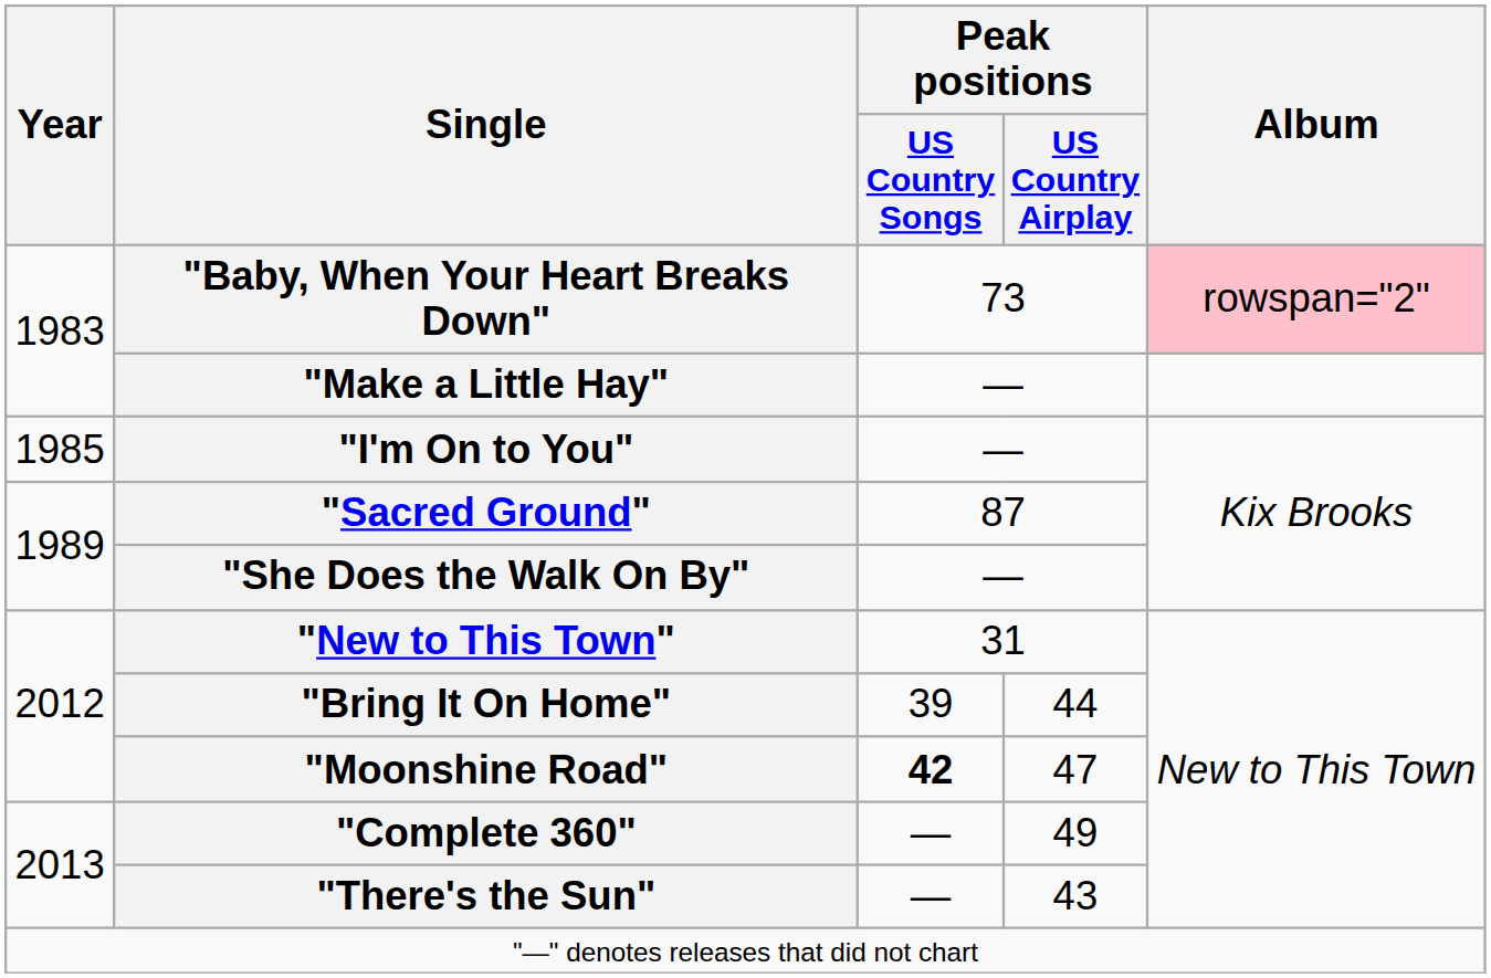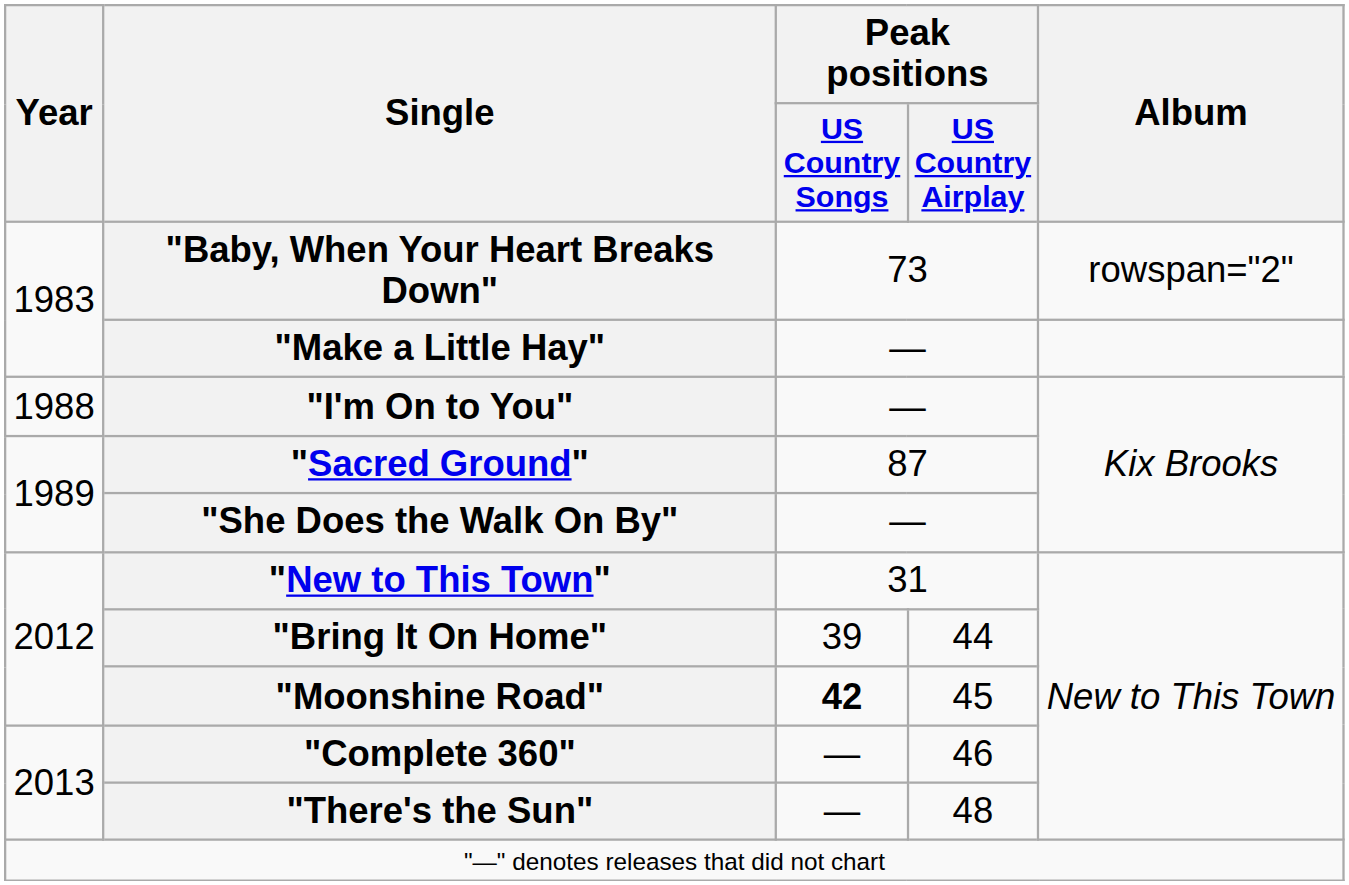"Baby, When Your Heart Breaks Down" | Album: pink background -> no background
"I'm On to You" | Year: 1985 -> 1988
"Moonshine Road" | Peak positions / US Country Airplay: 47 -> 45
"Complete 360" | Peak positions / US Country Airplay: 49 -> 46
"There's the Sun" | Peak positions / US Country Airplay: 43 -> 48
